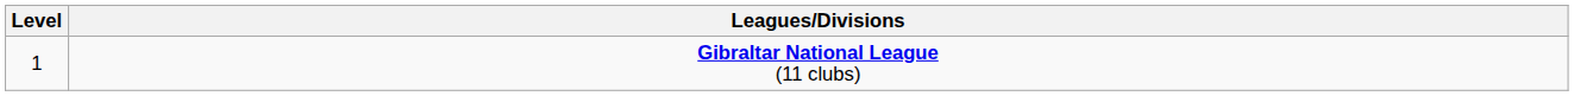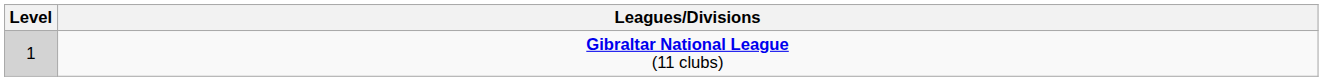Gibraltar National League (11 clubs) | Level: no background -> lightgrey background
